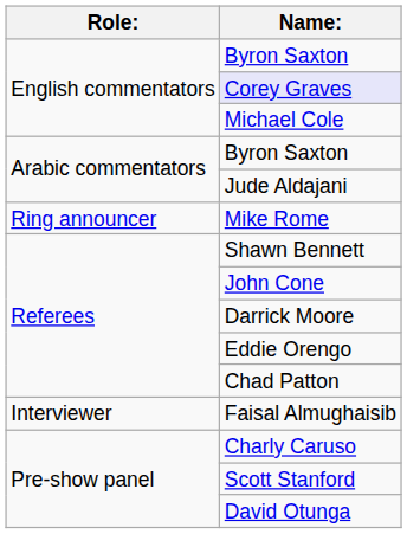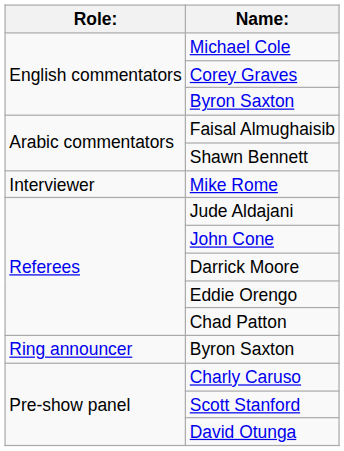row 2 | Name:: Byron Saxton -> Michael Cole
row 3 | Name:: lavender background -> no background
row 4 | Name:: Michael Cole -> Byron Saxton
row 5 | Name:: Byron Saxton -> Faisal Almughaisib
row 6 | Name:: Jude Aldajani -> Shawn Bennett
row 7 | Role:: Ring announcer -> Interviewer
row 8 | Name:: Shawn Bennett -> Jude Aldajani
row 13 | Role:: Interviewer -> Ring announcer
row 13 | Name:: Faisal Almughaisib -> Byron Saxton
